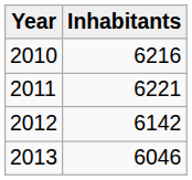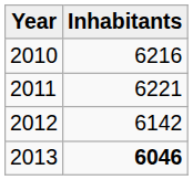2013 | Inhabitants: normal -> bold
